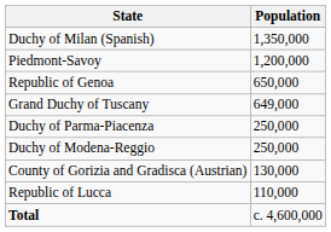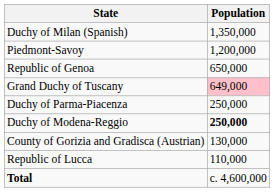Grand Duchy of Tuscany | Population: no background -> pink background
Duchy of Modena-Reggio | Population: normal -> bold
